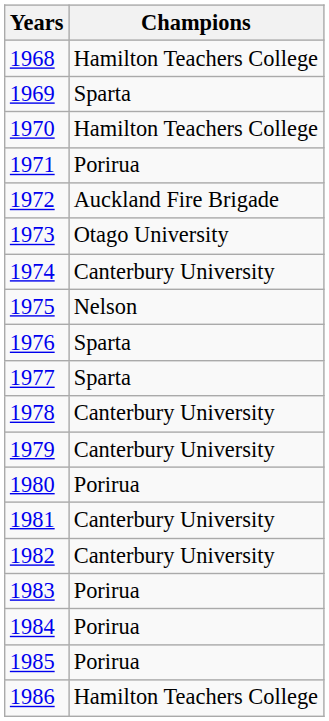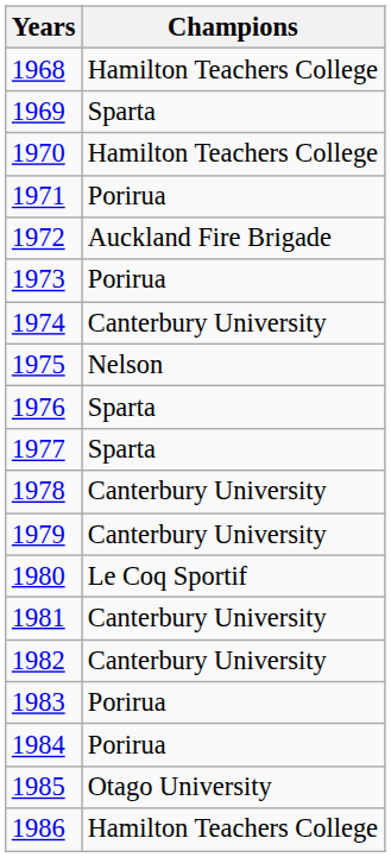1973 | Champions: Otago University -> Porirua
1980 | Champions: Porirua -> Le Coq Sportif
1985 | Champions: Porirua -> Otago University
